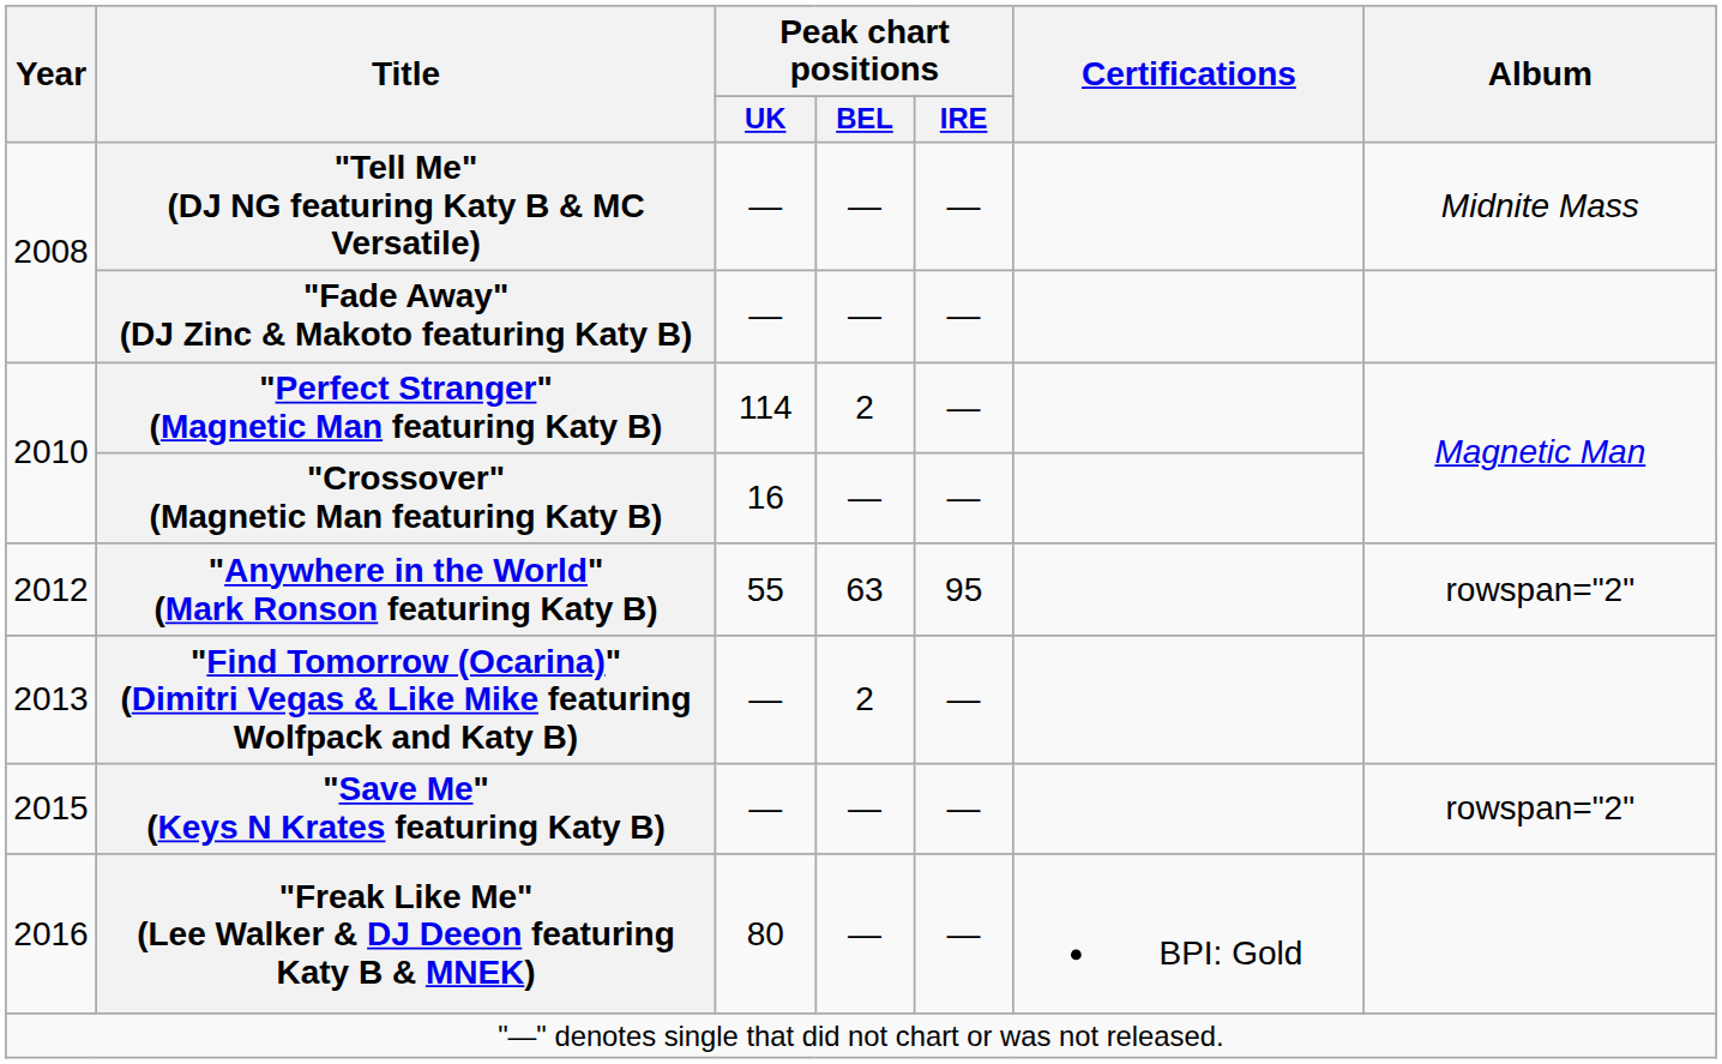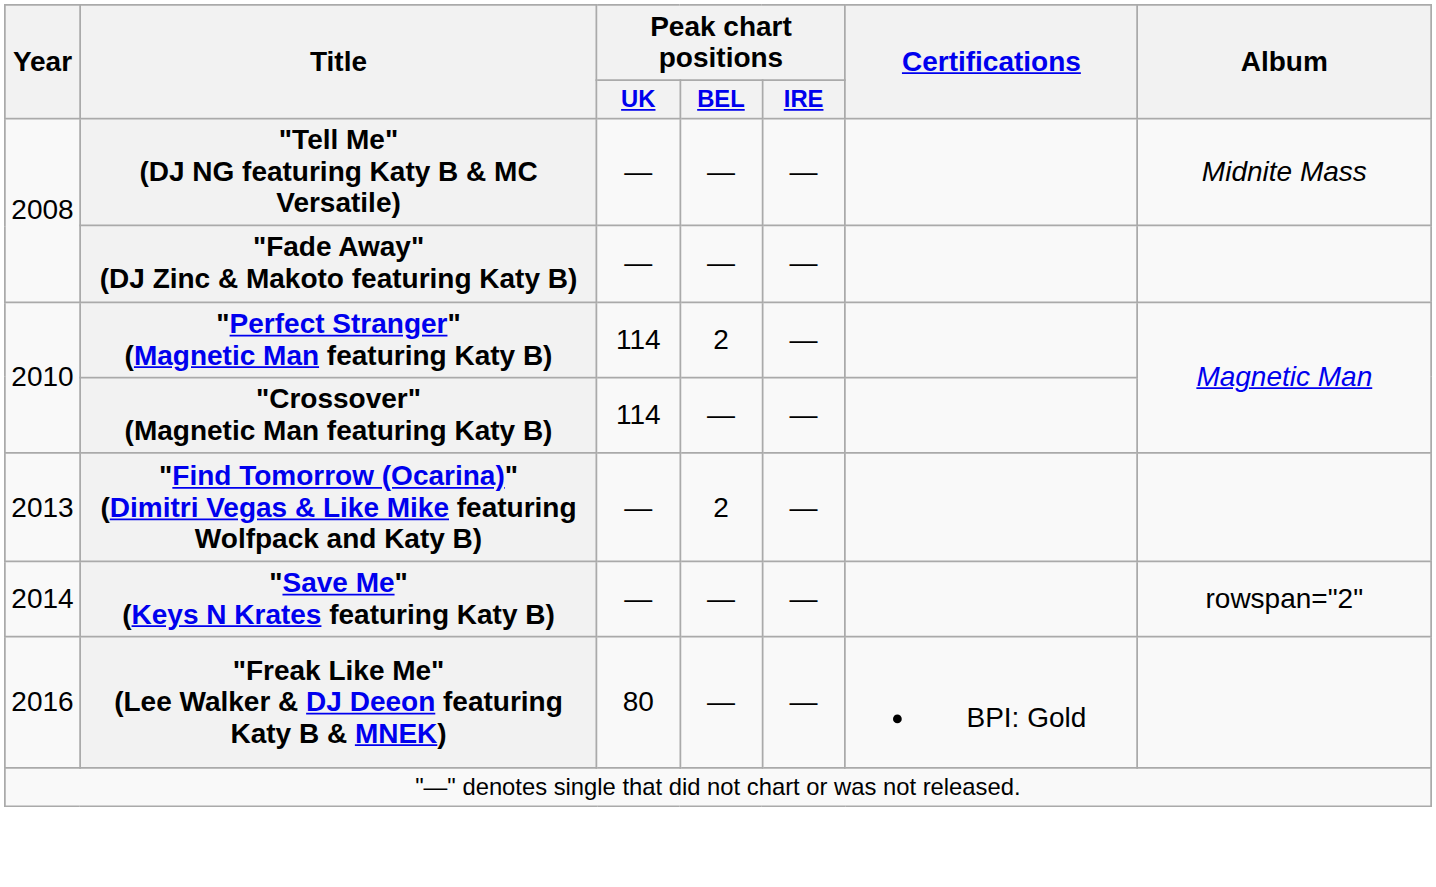"Crossover" (Magnetic Man featuring Katy B) | Peak chart positions / UK: 16 -> 114
- row: 2012 | "Anywhere in the World" (Mark Ronson featuring Katy B) | 55 | 63 | 95 | rowspan="2"
"Save Me" (Keys N Krates featuring Katy B) | Year: 2015 -> 2014
